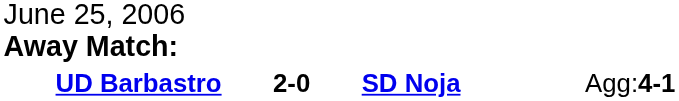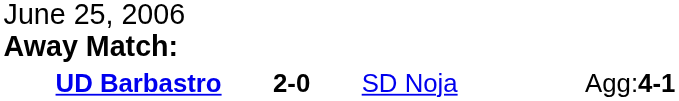UD Barbastro | column 3: bold -> normal
